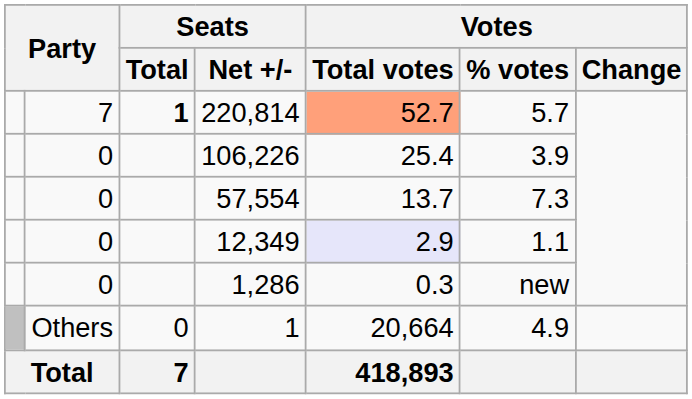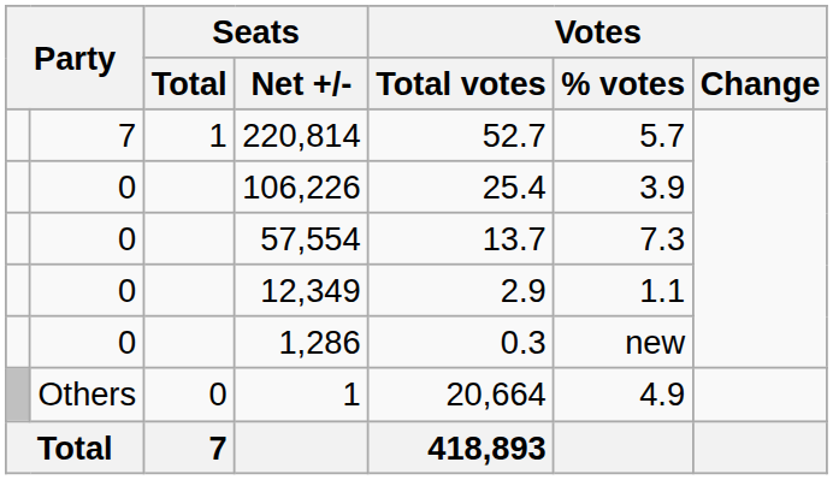220,814 | Seats / Total: bold -> normal
220,814 | Votes / Total votes: lightsalmon background -> no background
12,349 | Votes / Total votes: lavender background -> no background
